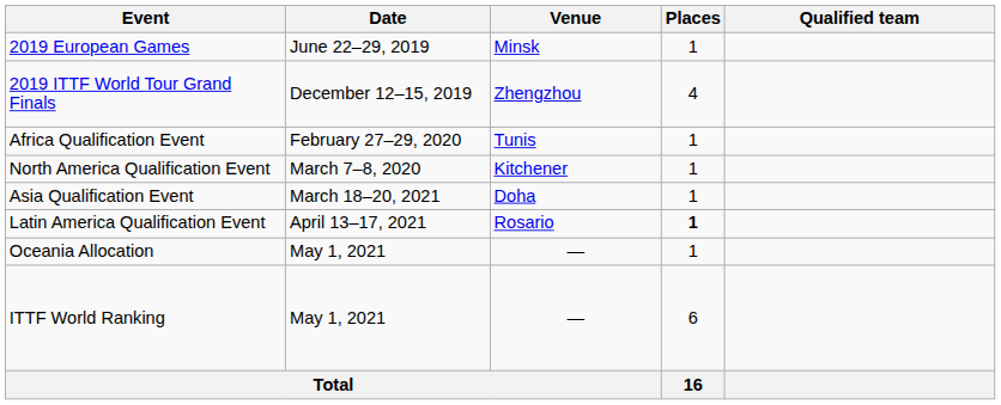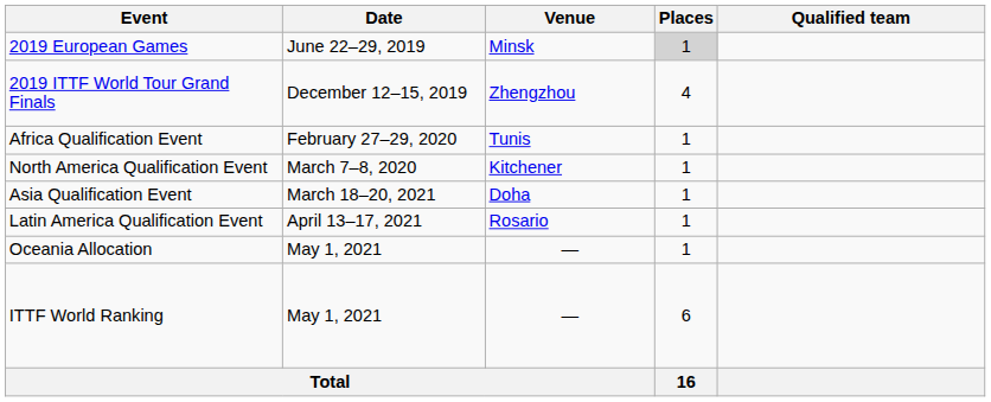2019 European Games | Places: no background -> lightgrey background
Latin America Qualification Event | Places: bold -> normal
